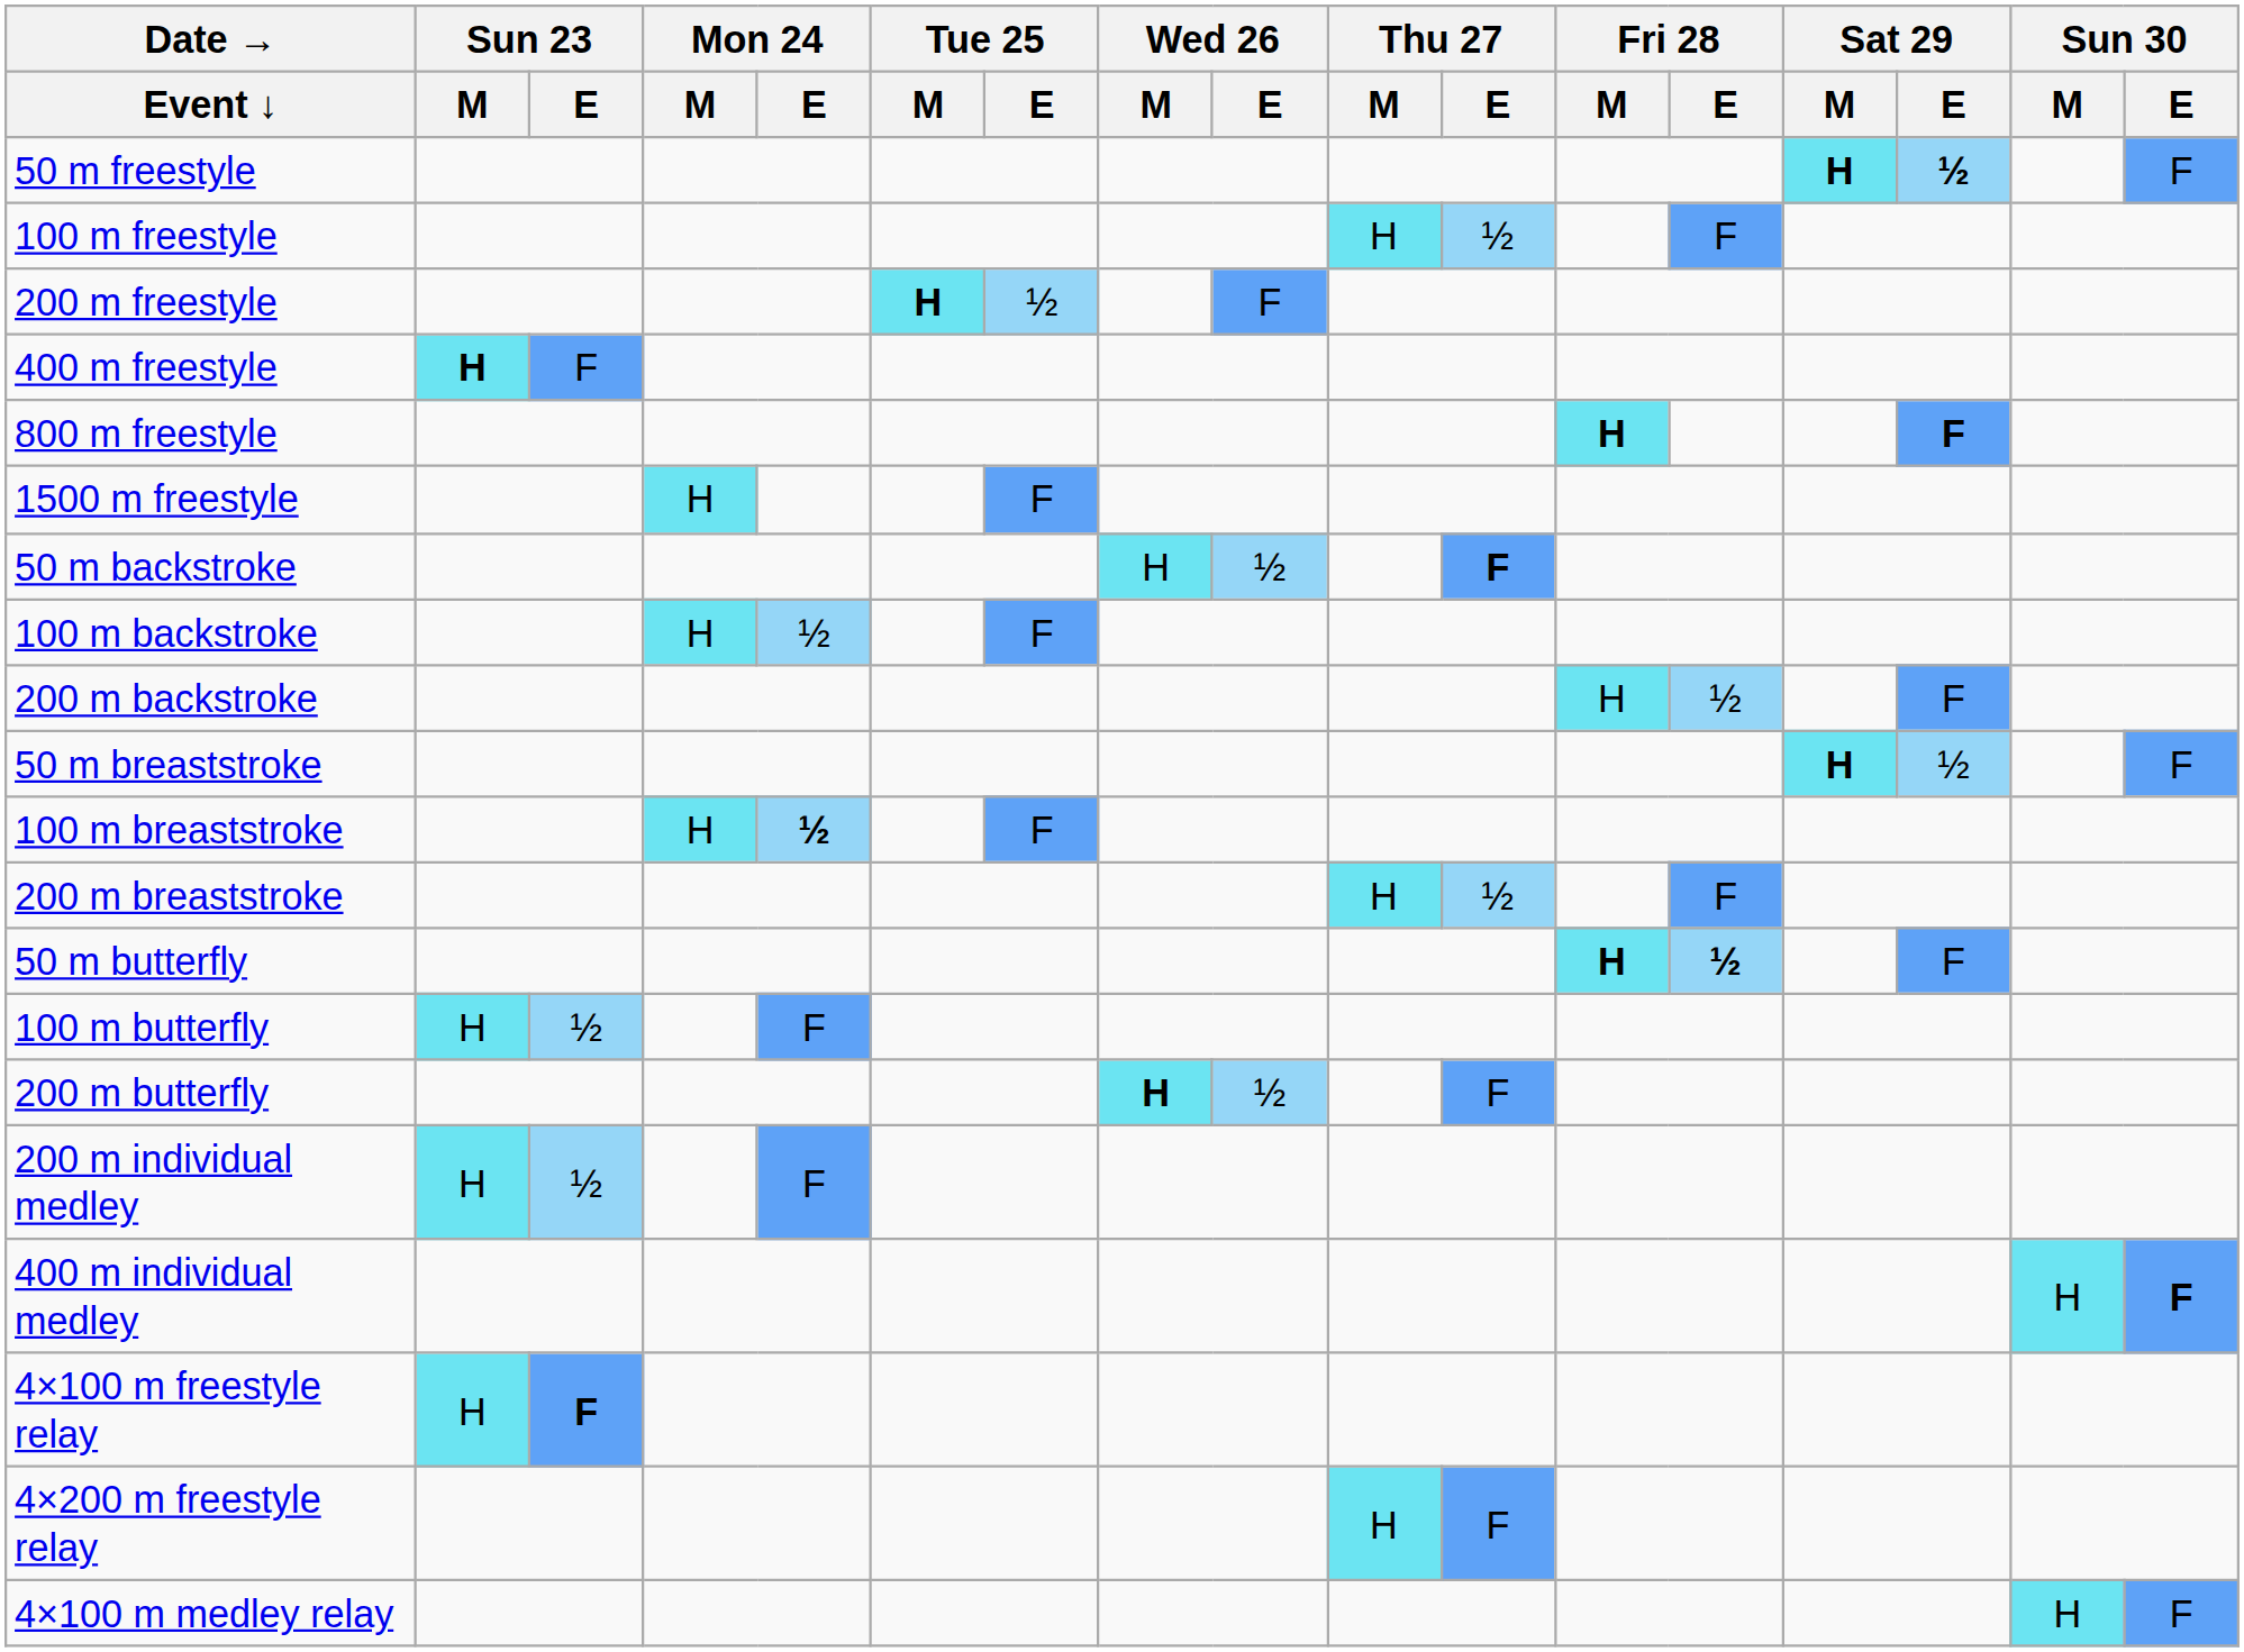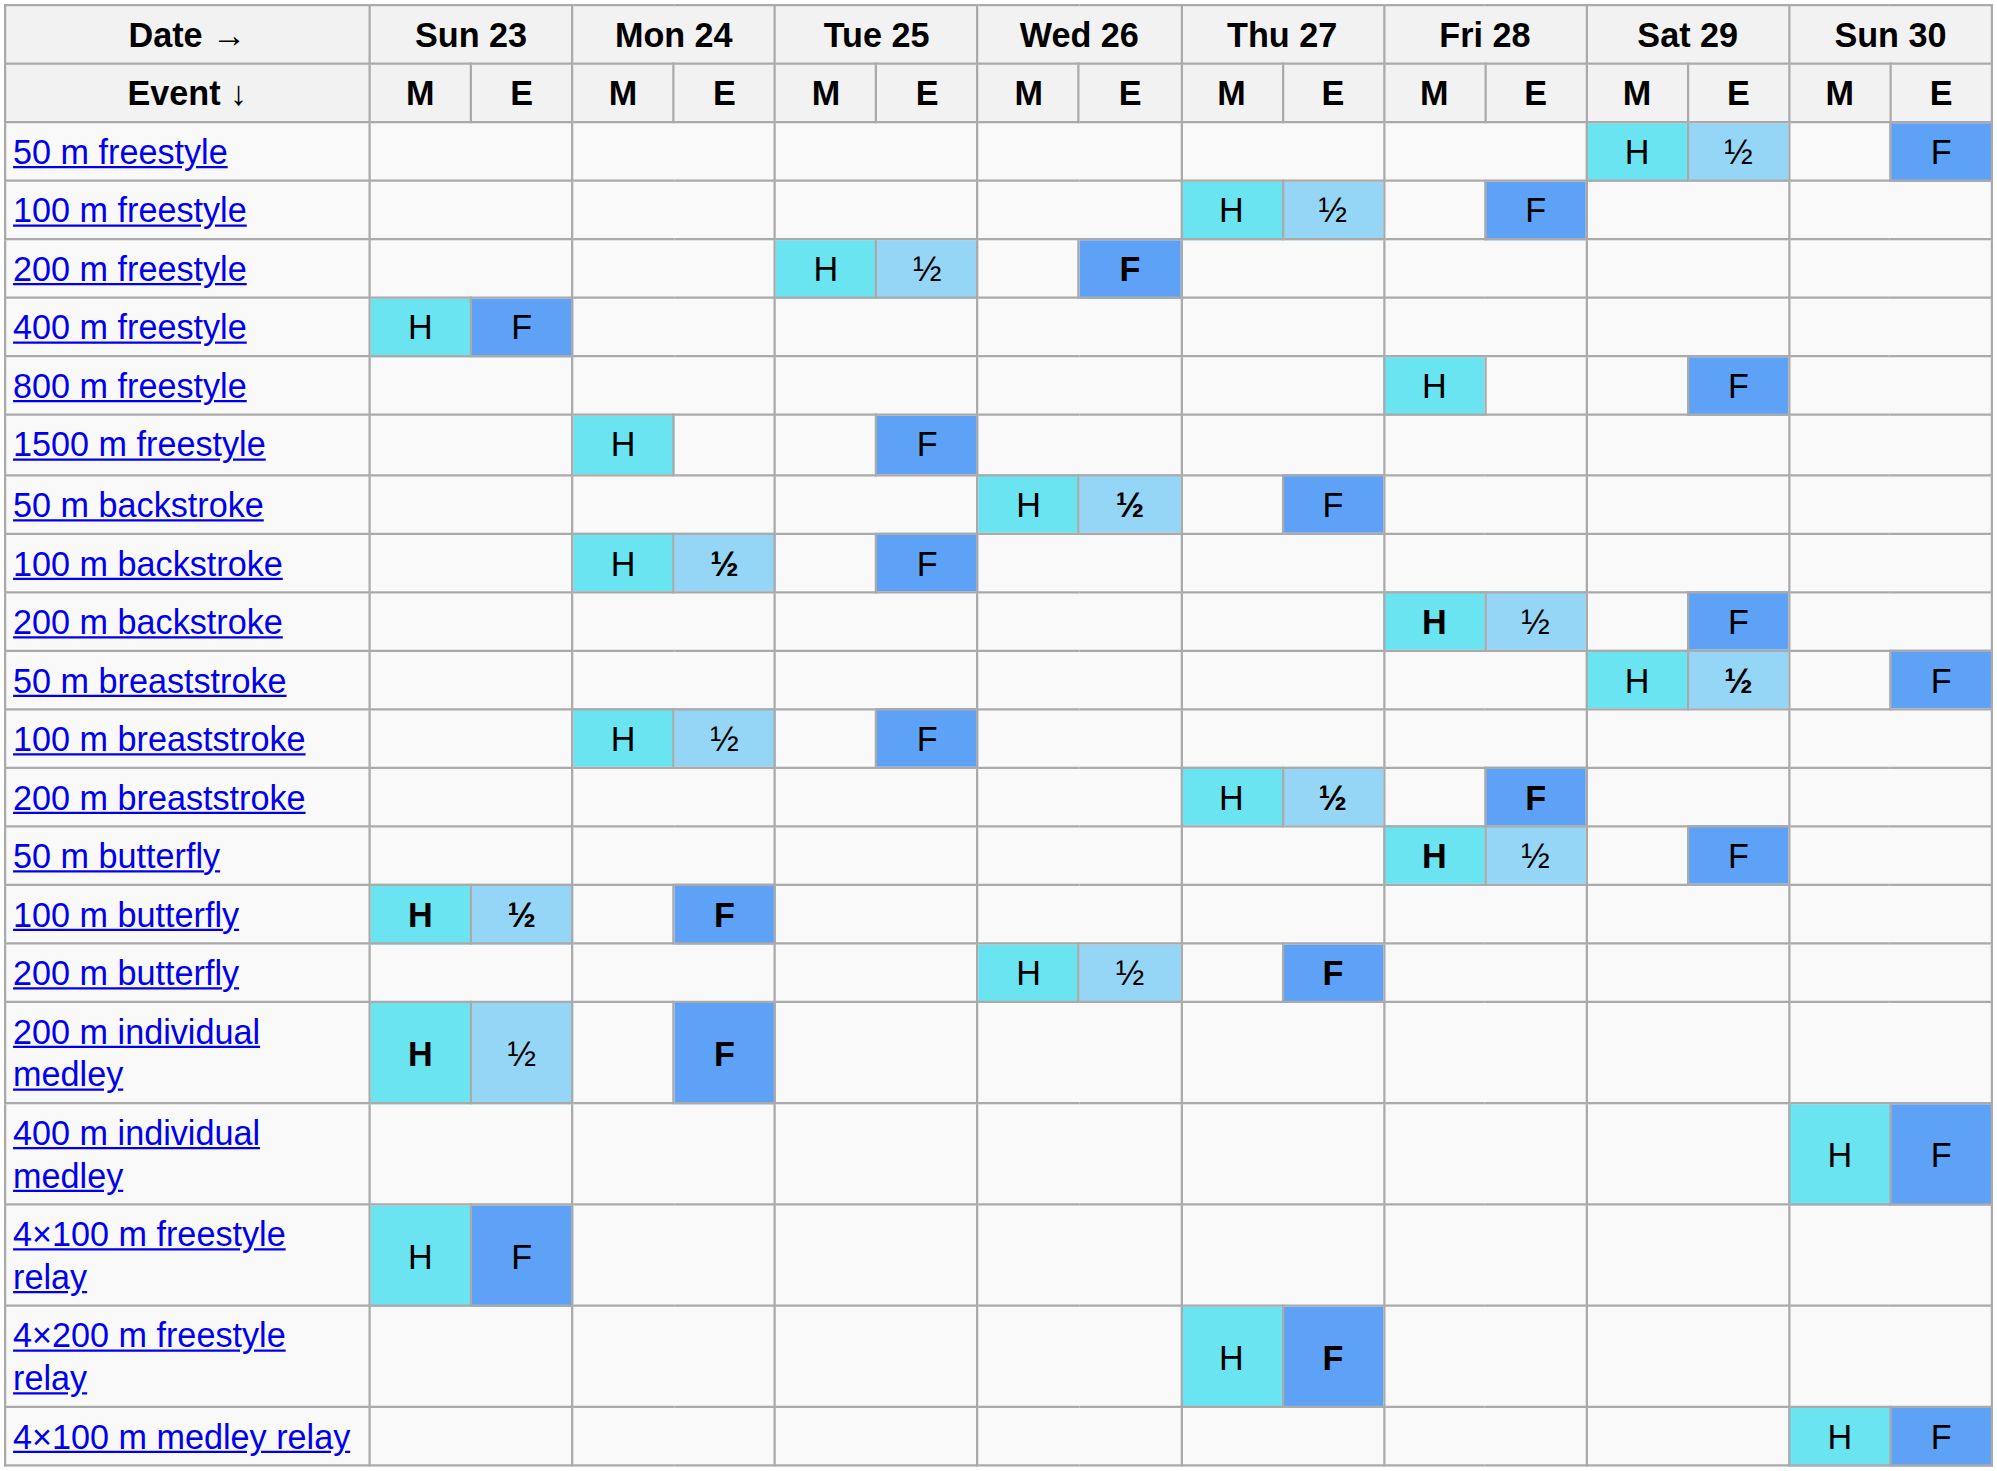50 m freestyle | Sat 29 / M: bold -> normal
50 m freestyle | Sat 29 / E: bold -> normal
200 m freestyle | Tue 25 / M: bold -> normal
200 m freestyle | Wed 26 / E: normal -> bold
400 m freestyle | Sun 23 / M: bold -> normal
800 m freestyle | Fri 28 / M: bold -> normal
800 m freestyle | Sat 29 / E: bold -> normal
50 m backstroke | Wed 26 / E: normal -> bold
50 m backstroke | Thu 27 / E: bold -> normal
100 m backstroke | Mon 24 / E: normal -> bold
200 m backstroke | Fri 28 / M: normal -> bold
50 m breaststroke | Sat 29 / M: bold -> normal
50 m breaststroke | Sat 29 / E: normal -> bold
100 m breaststroke | Mon 24 / E: bold -> normal
200 m breaststroke | Thu 27 / E: normal -> bold
200 m breaststroke | Fri 28 / E: normal -> bold
50 m butterfly | Fri 28 / E: bold -> normal
100 m butterfly | Sun 23 / M: normal -> bold
100 m butterfly | Sun 23 / E: normal -> bold
100 m butterfly | Mon 24 / E: normal -> bold
200 m butterfly | Wed 26 / M: bold -> normal
200 m butterfly | Thu 27 / E: normal -> bold
200 m individual medley | Sun 23 / M: normal -> bold
200 m individual medley | Mon 24 / E: normal -> bold
400 m individual medley | Sun 30 / E: bold -> normal
4×100 m freestyle relay | Sun 23 / E: bold -> normal
4×200 m freestyle relay | Thu 27 / E: normal -> bold
